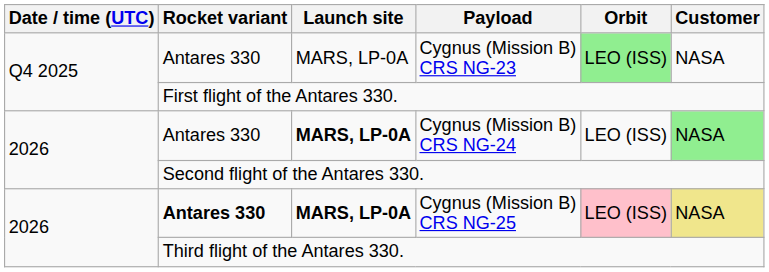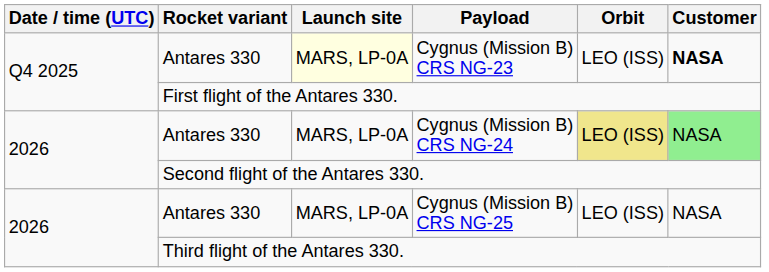Cygnus (Mission B) CRS NG-23 | Launch site: no background -> lightyellow background
Cygnus (Mission B) CRS NG-23 | Orbit: lightgreen background -> no background
Cygnus (Mission B) CRS NG-23 | Customer: normal -> bold
Cygnus (Mission B) CRS NG-24 | Launch site: bold -> normal
Cygnus (Mission B) CRS NG-24 | Orbit: no background -> khaki background
Cygnus (Mission B) CRS NG-25 | Rocket variant: bold -> normal
Cygnus (Mission B) CRS NG-25 | Launch site: bold -> normal
Cygnus (Mission B) CRS NG-25 | Orbit: pink background -> no background
Cygnus (Mission B) CRS NG-25 | Customer: khaki background -> no background
